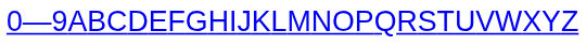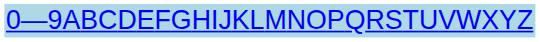row 1 | column 1: no background -> lightblue background
